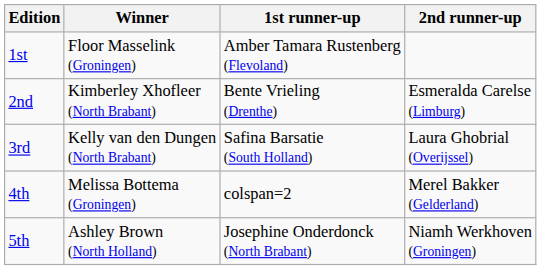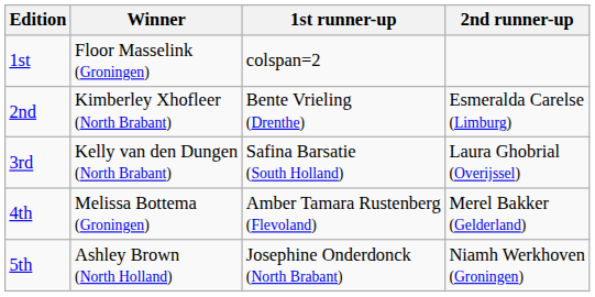1st | 1st runner-up: Amber Tamara Rustenberg (Flevoland) -> colspan=2
4th | 1st runner-up: colspan=2 -> Amber Tamara Rustenberg (Flevoland)
